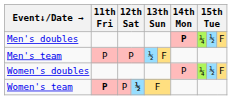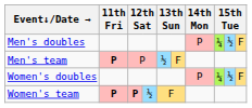Men's doubles | 14th Mon: bold -> normal
Men's team | 11th Fri: normal -> bold
Women's team | column 3: normal -> bold
Women's team | column 4: bold -> normal
